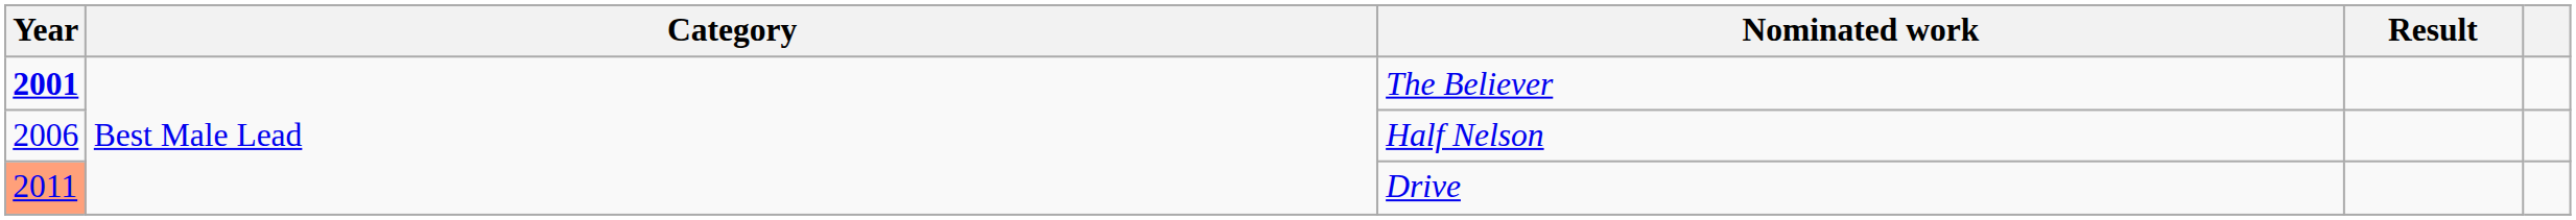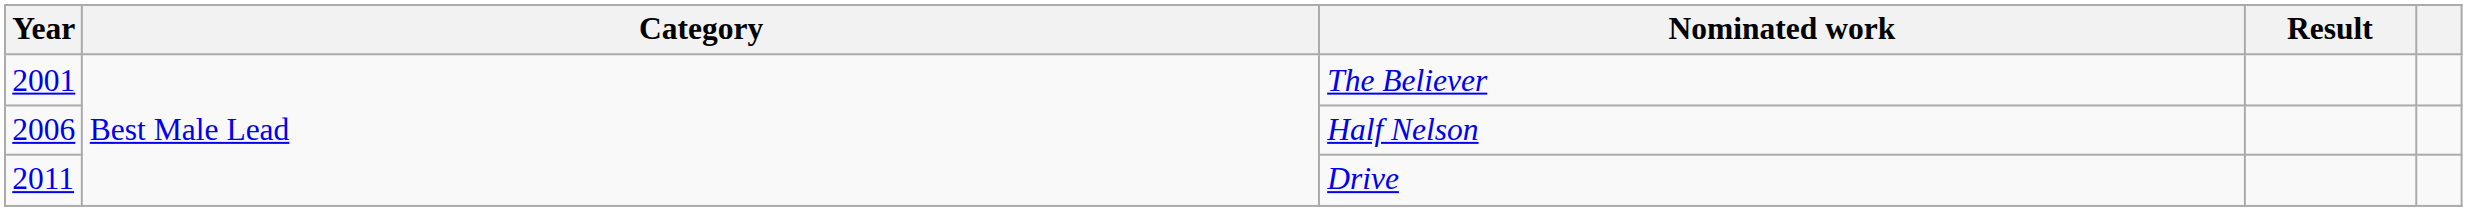The Believer | Year: bold -> normal
Drive | Year: lightsalmon background -> no background
